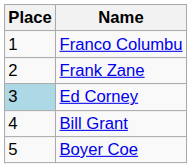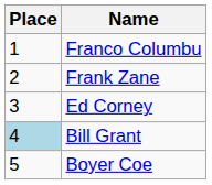Ed Corney | Place: lightblue background -> no background
Bill Grant | Place: no background -> lightblue background
